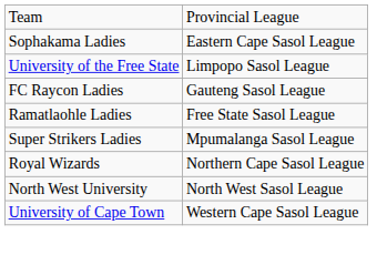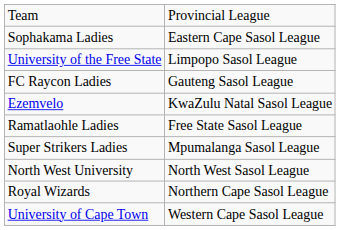+ row: Ezemvelo | KwaZulu Natal Sasol League
rows swapped: Royal Wizards <-> North West University
